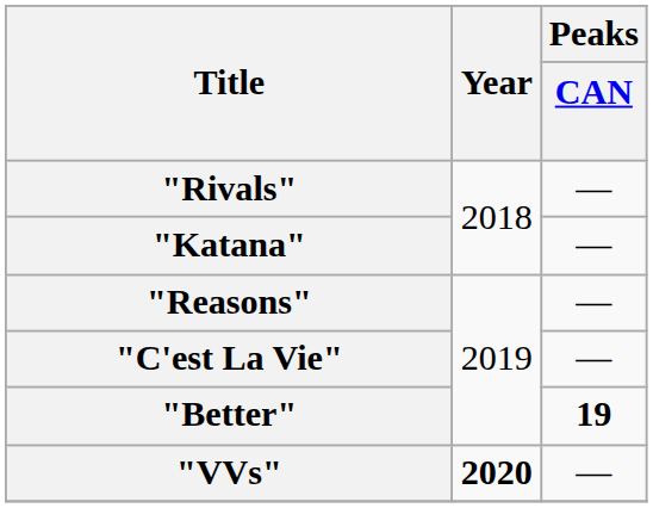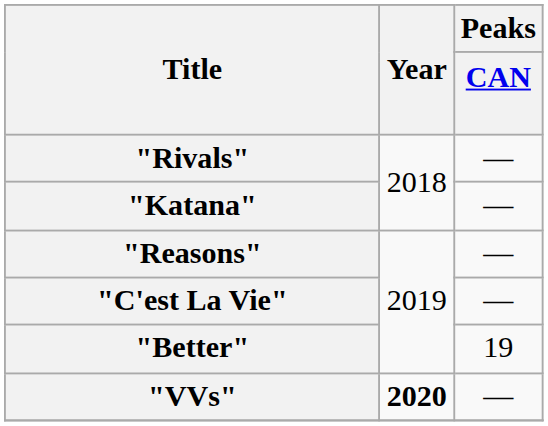"Better" | Peaks / CAN: bold -> normal
